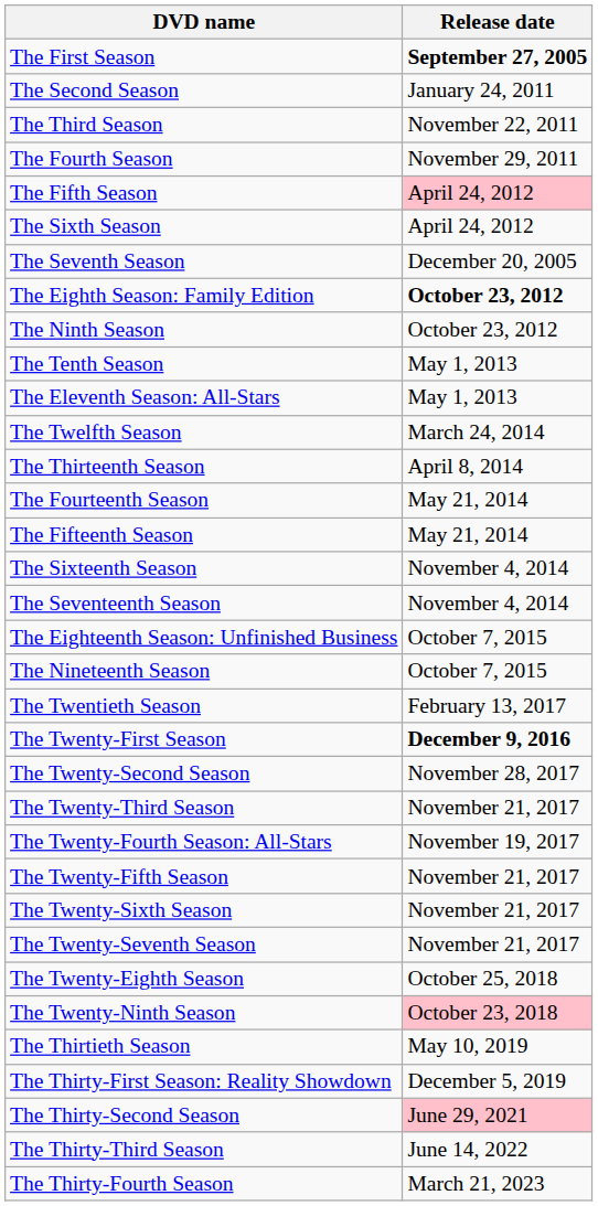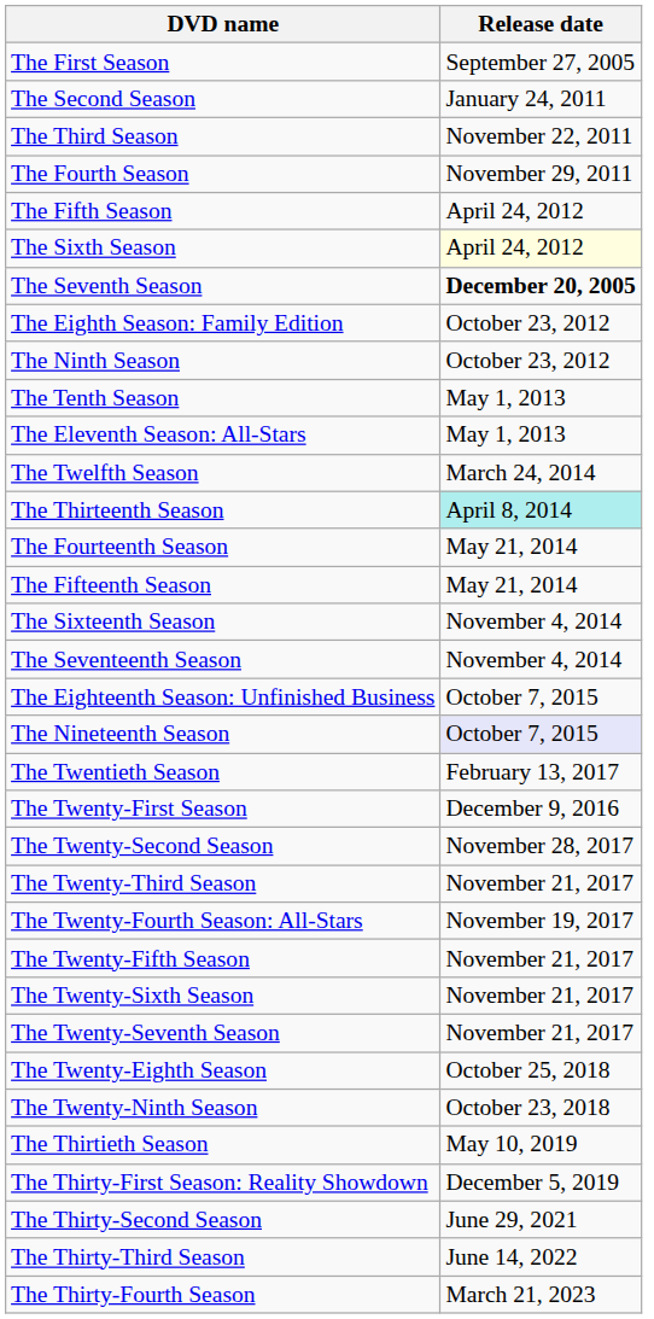The First Season | Release date: bold -> normal
The Fifth Season | Release date: pink background -> no background
The Sixth Season | Release date: no background -> lightyellow background
The Seventh Season | Release date: normal -> bold
The Eighth Season: Family Edition | Release date: bold -> normal
The Thirteenth Season | Release date: no background -> paleturquoise background
The Nineteenth Season | Release date: no background -> lavender background
The Twenty-First Season | Release date: bold -> normal
The Twenty-Ninth Season | Release date: pink background -> no background
The Thirty-Second Season | Release date: pink background -> no background
